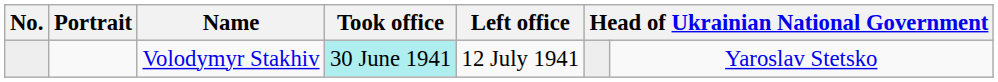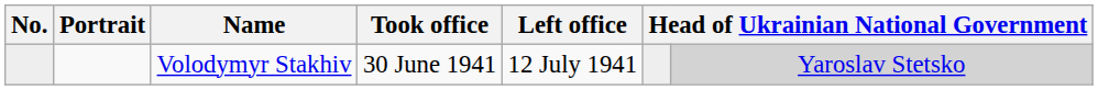Volodymyr Stakhiv | Took office: paleturquoise background -> no background
Volodymyr Stakhiv | column 7: no background -> lightgrey background
